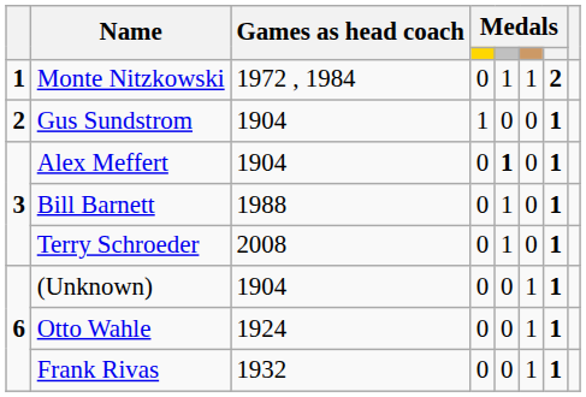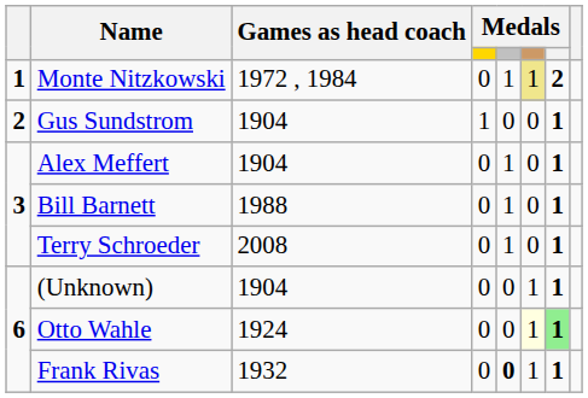Monte Nitzkowski | column 6: no background -> khaki background
Alex Meffert | column 5: bold -> normal
Otto Wahle | column 6: no background -> lightyellow background
Otto Wahle | column 7: no background -> lightgreen background
Frank Rivas | column 5: normal -> bold
